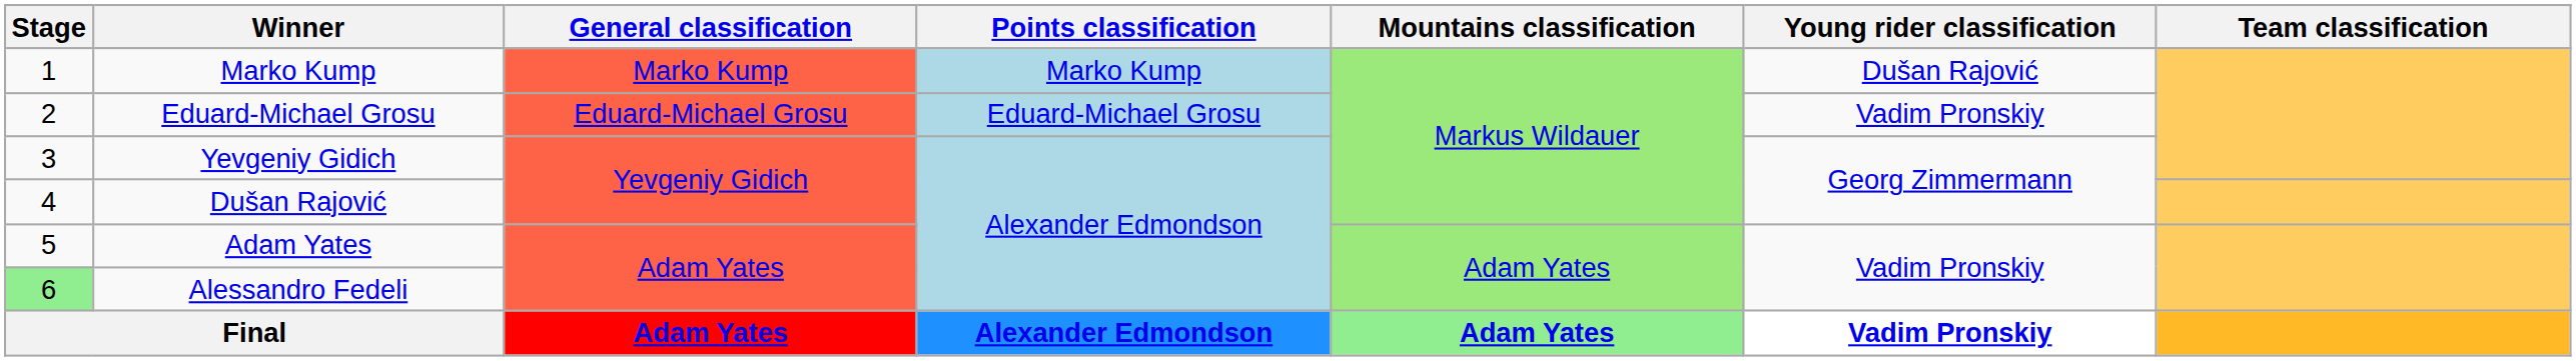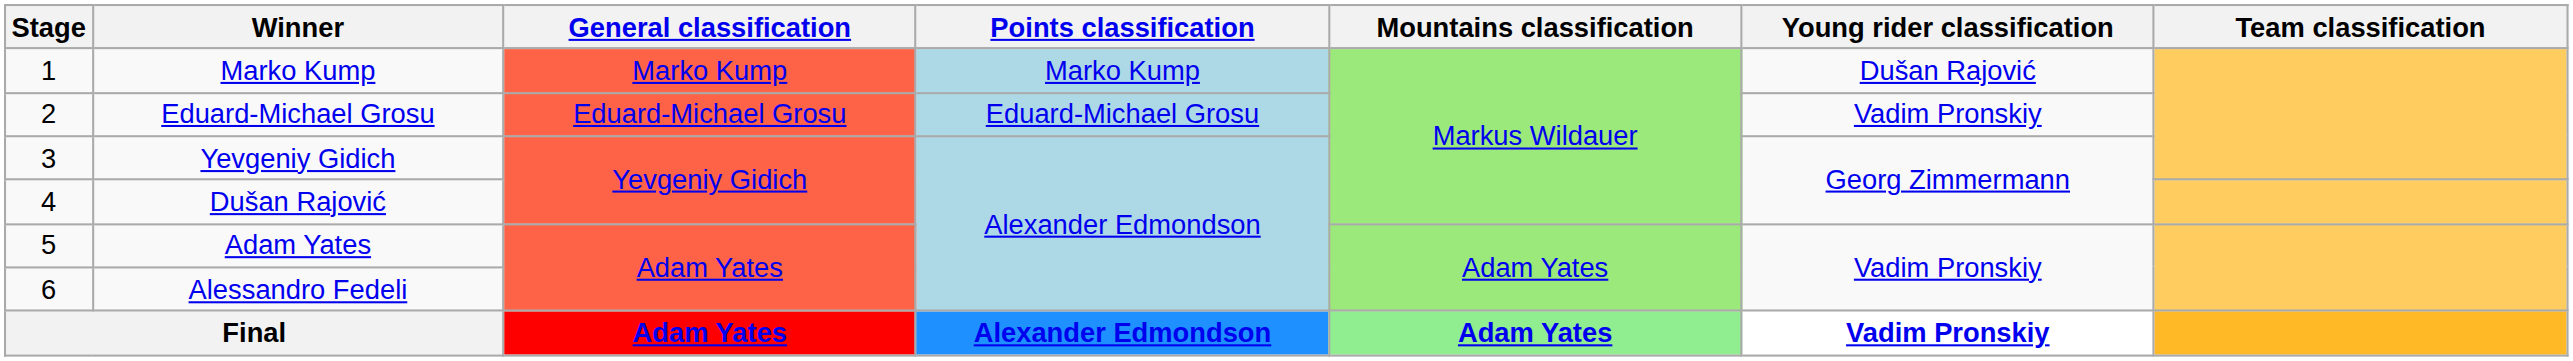Alessandro Fedeli | Stage: lightgreen background -> no background
